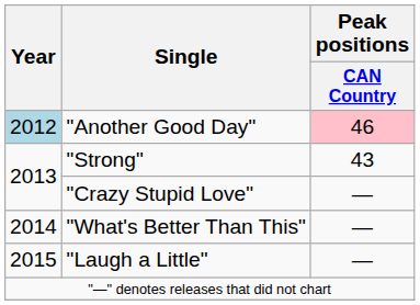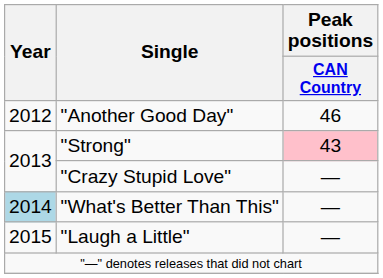"Another Good Day" | Year: lightblue background -> no background
"Another Good Day" | Peak positions / CAN Country: pink background -> no background
"Strong" | Peak positions / CAN Country: no background -> pink background
"What's Better Than This" | Year: no background -> lightblue background
